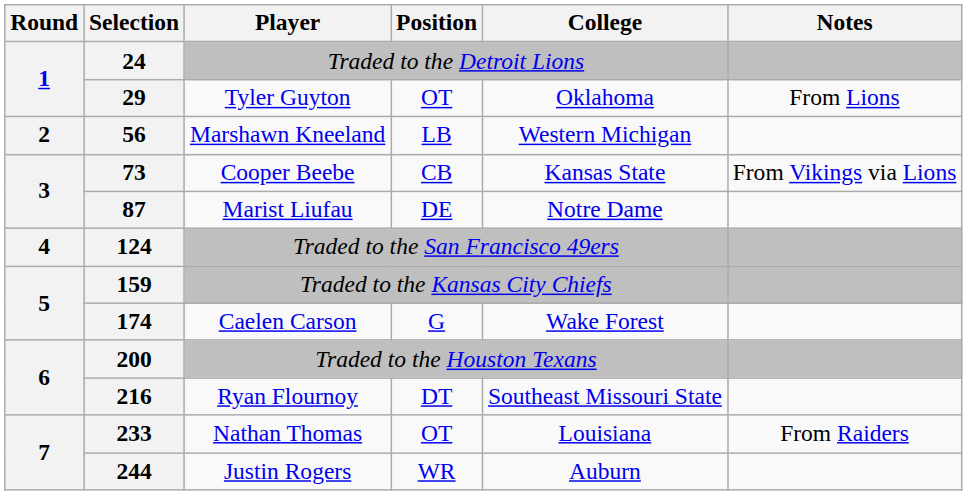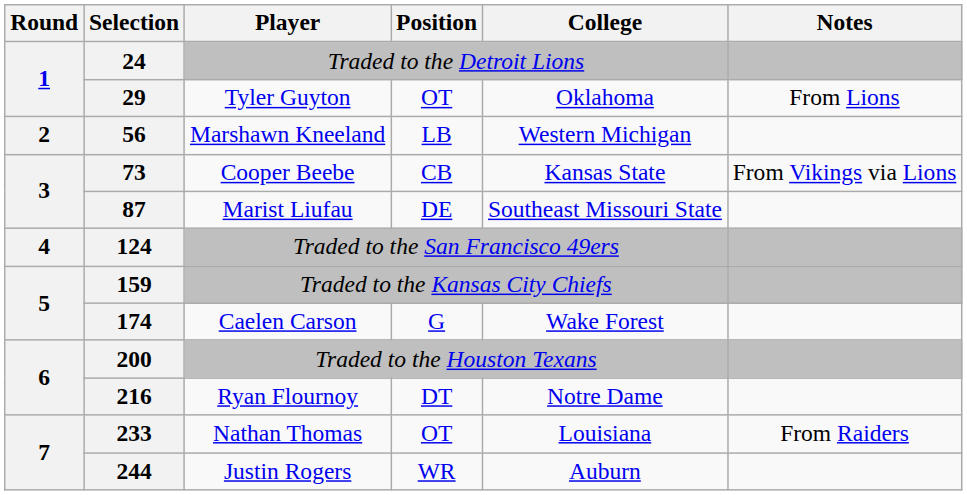87 | College: Notre Dame -> Southeast Missouri State
216 | College: Southeast Missouri State -> Notre Dame
